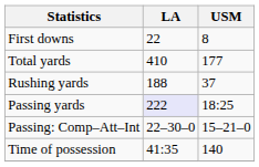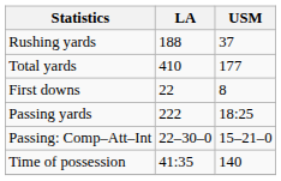rows swapped: First downs <-> Rushing yards
Passing yards | LA: lavender background -> no background
